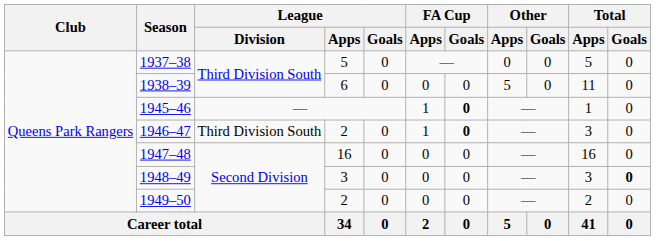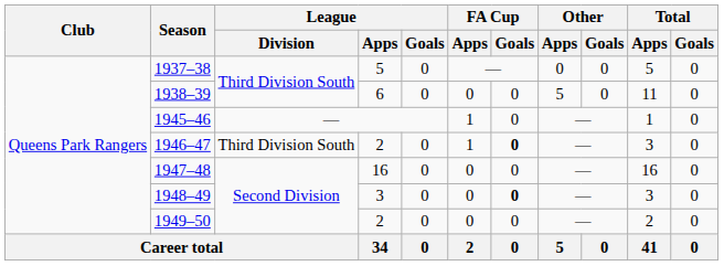1945–46 | FA Cup / Goals: bold -> normal
1948–49 | FA Cup / Goals: normal -> bold
1948–49 | Total / Goals: bold -> normal
